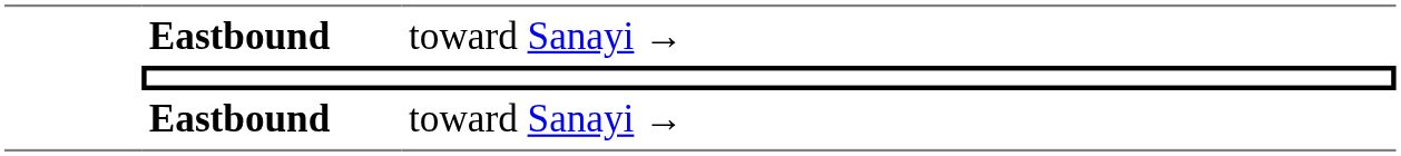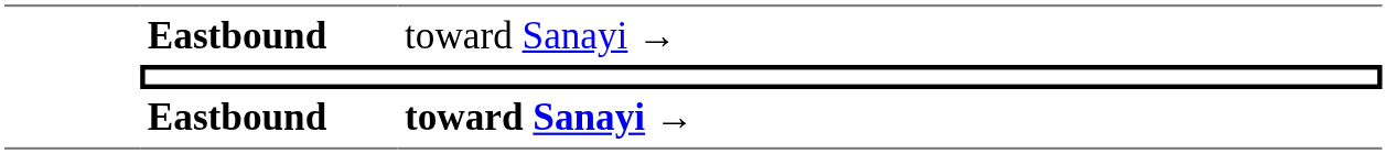row 2 | column 2: normal -> bold
